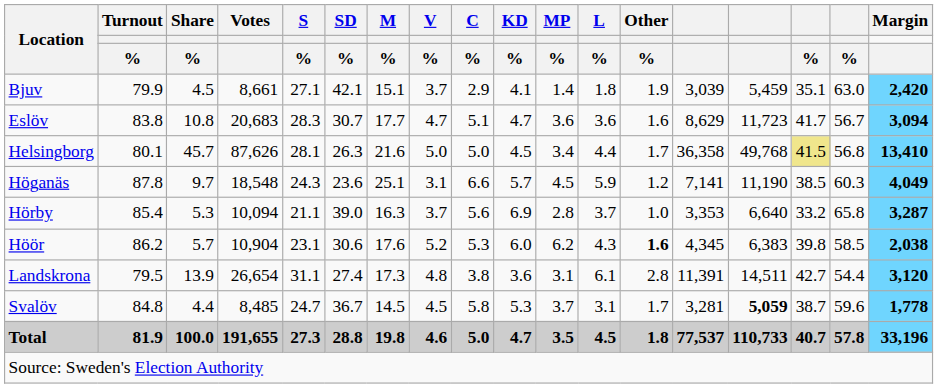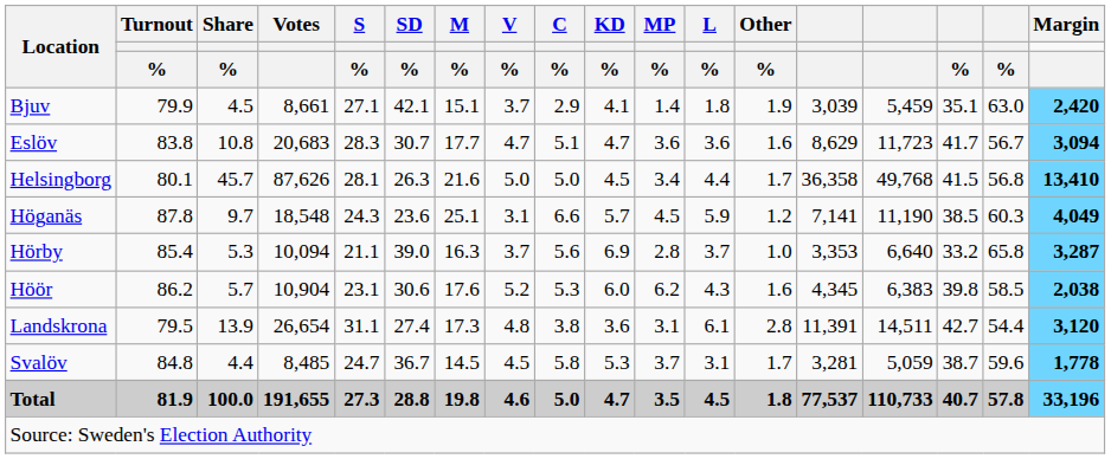Helsingborg | column 16: khaki background -> no background
Höör | Other / %: bold -> normal
Svalöv | column 15: bold -> normal
